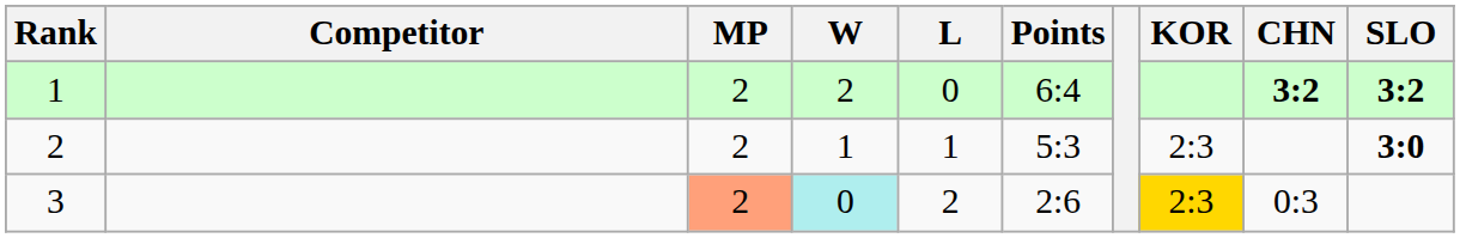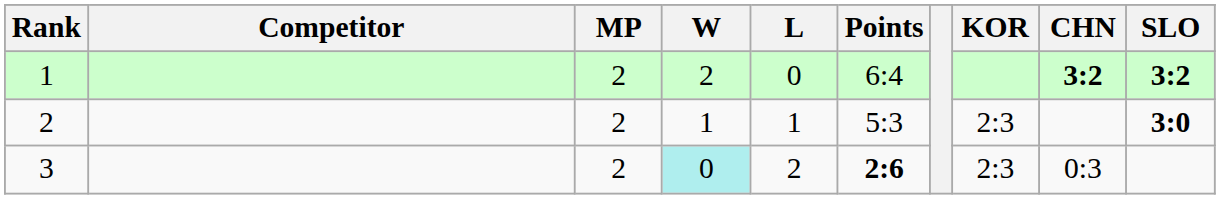3 | MP: lightsalmon background -> no background
3 | Points: normal -> bold
3 | KOR: gold background -> no background
